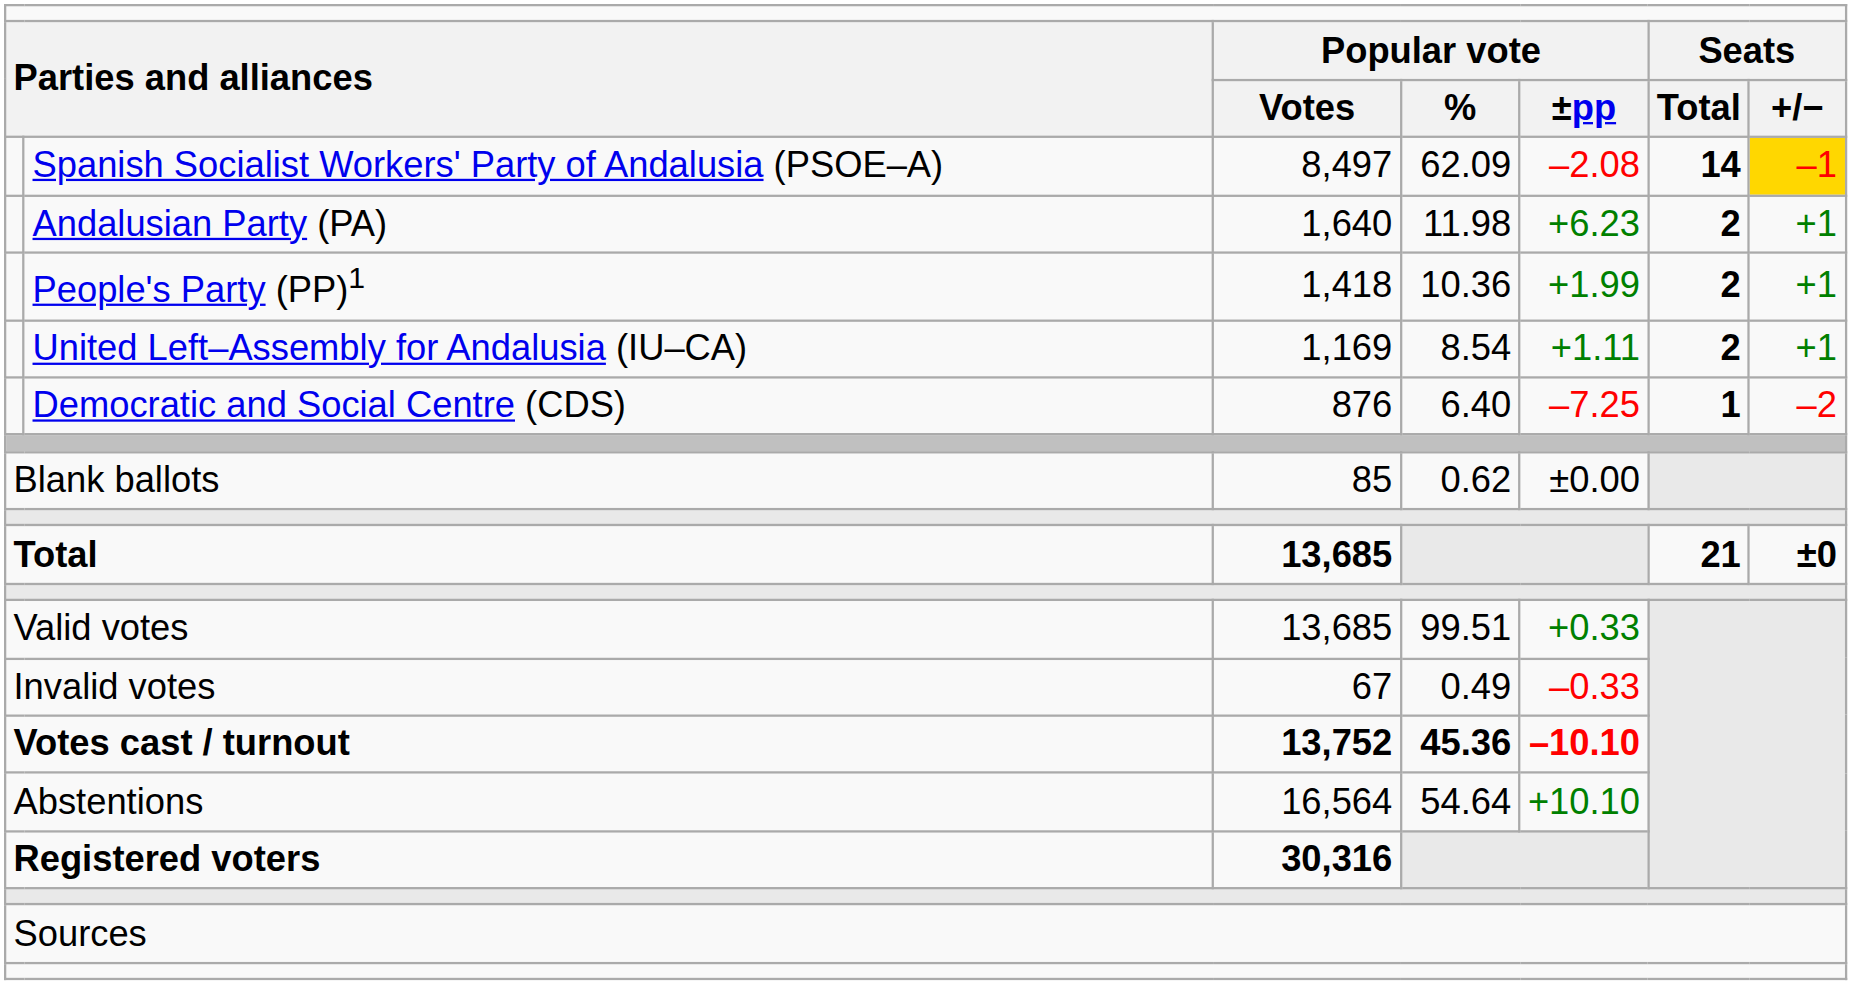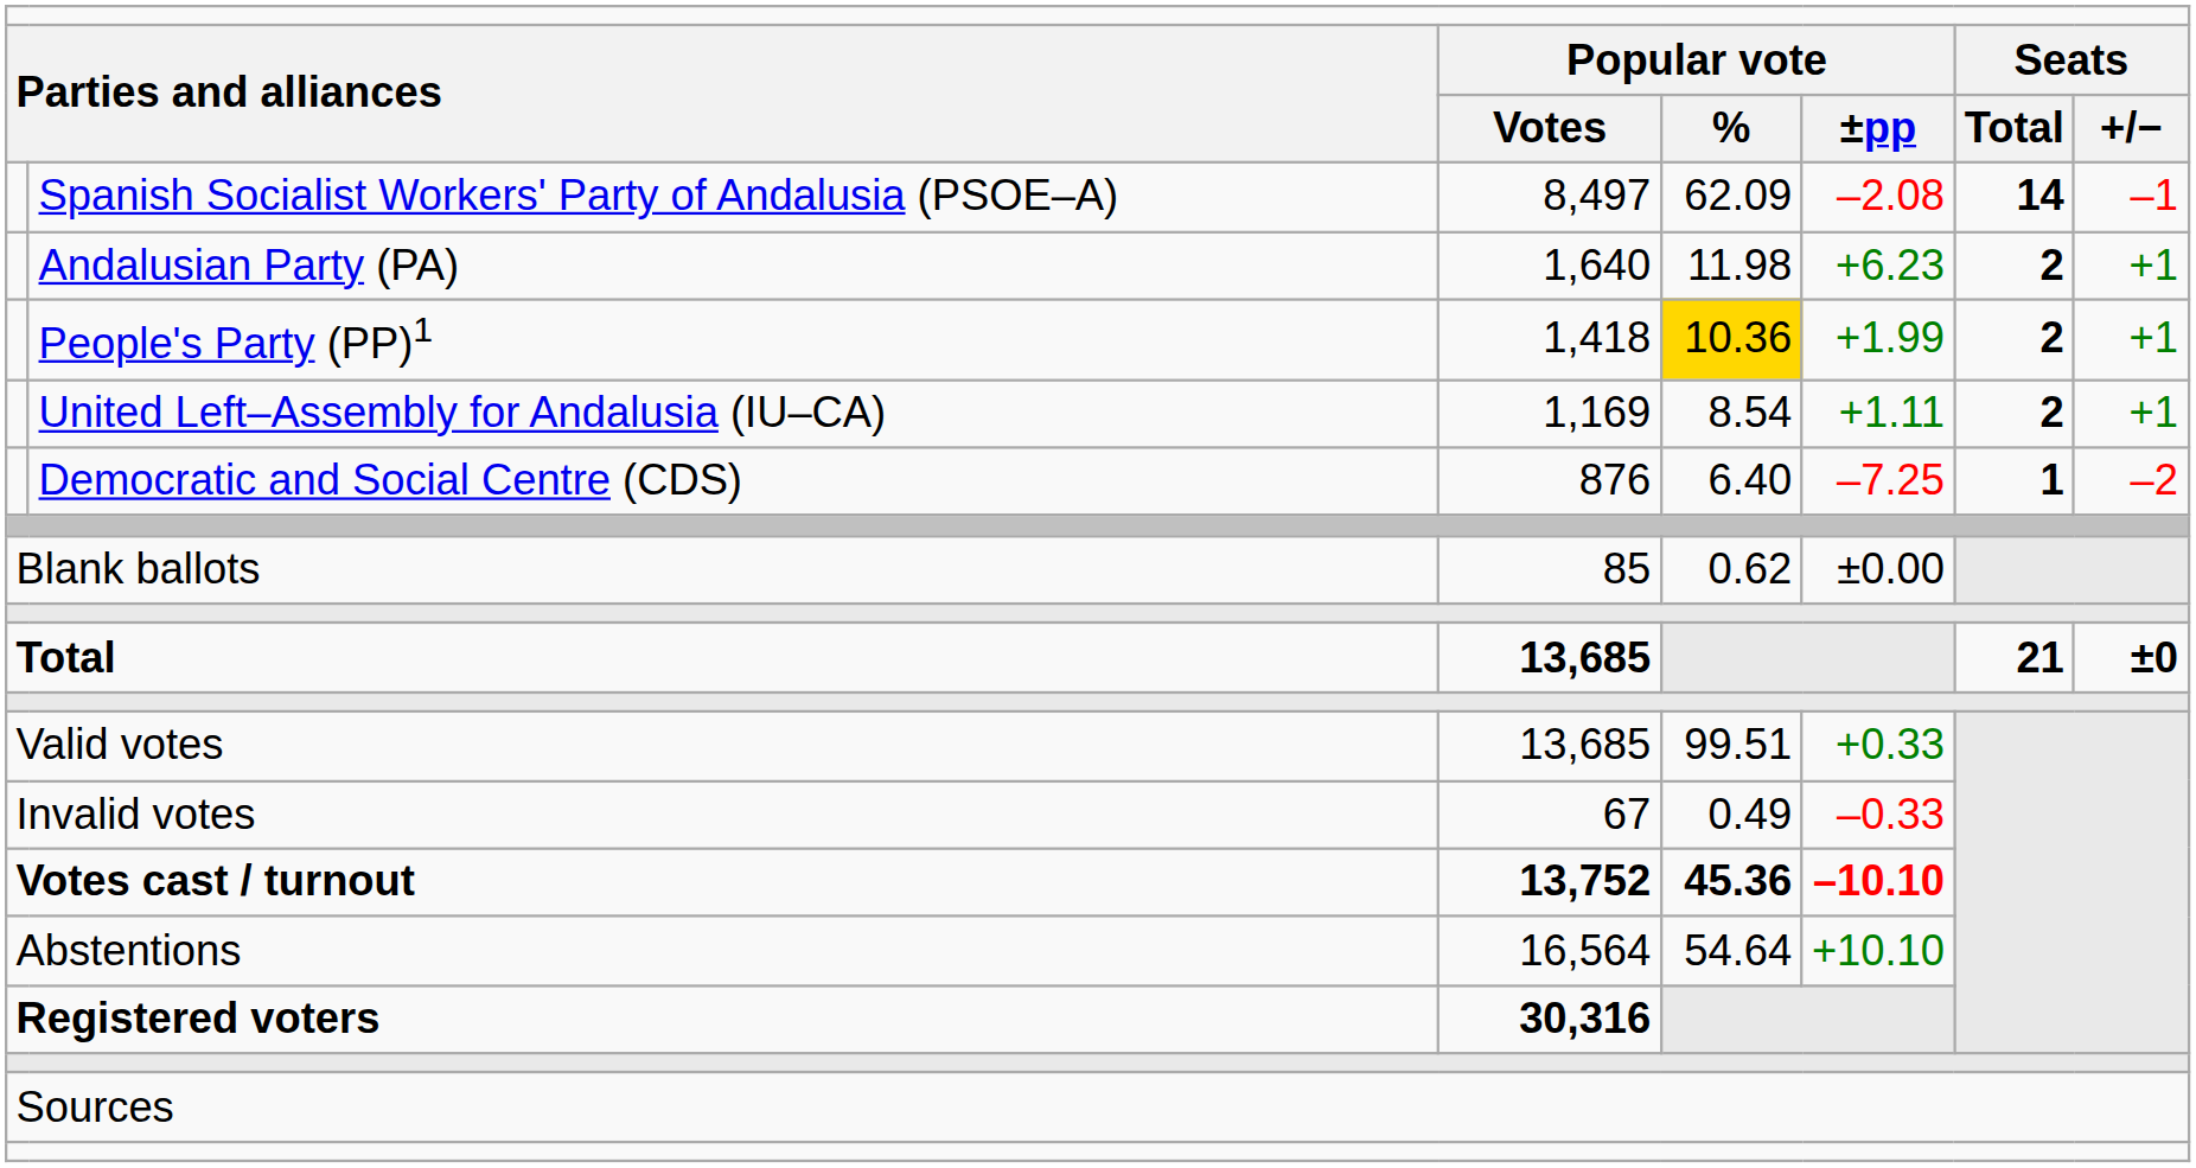Spanish Socialist Workers' Party of Andalusia (PSOE–A) | column 7: gold background -> no background
People's Party (PP)1 | column 4: no background -> gold background
